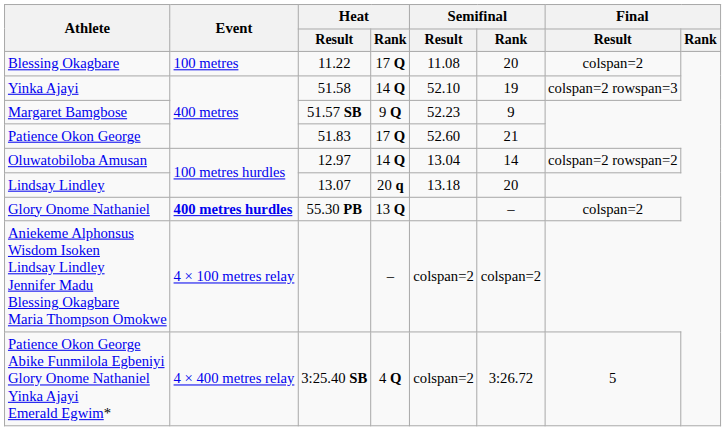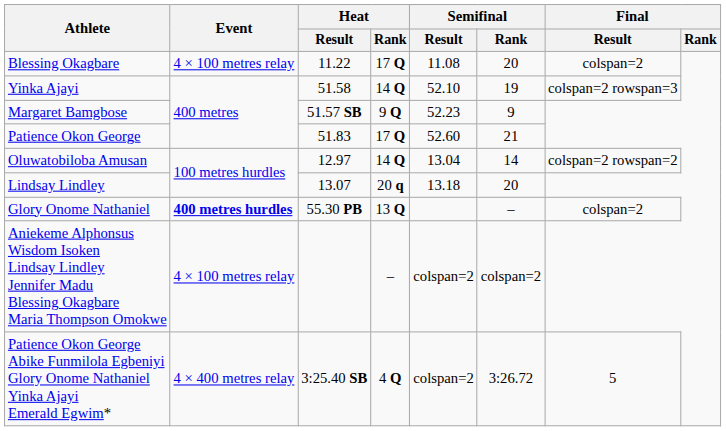Blessing Okagbare | Event: 100 metres -> 4 × 100 metres relay
